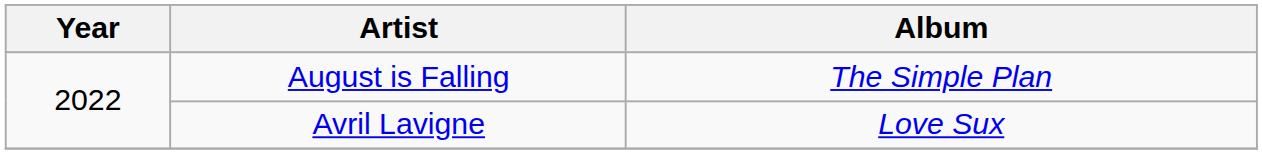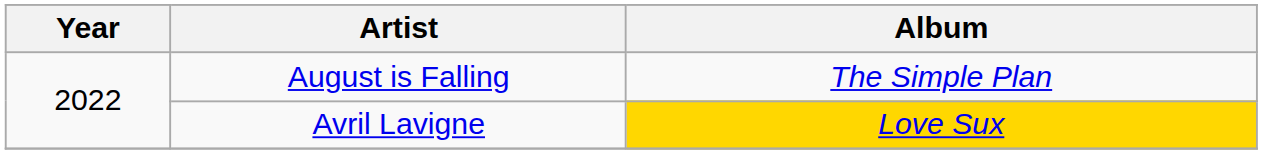Avril Lavigne | Album: no background -> gold background
